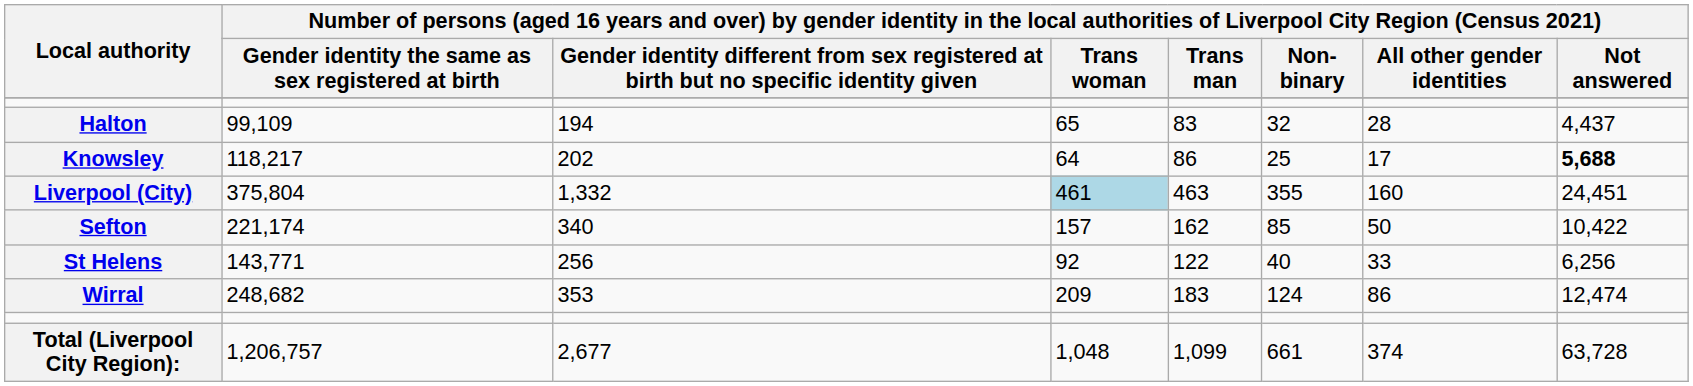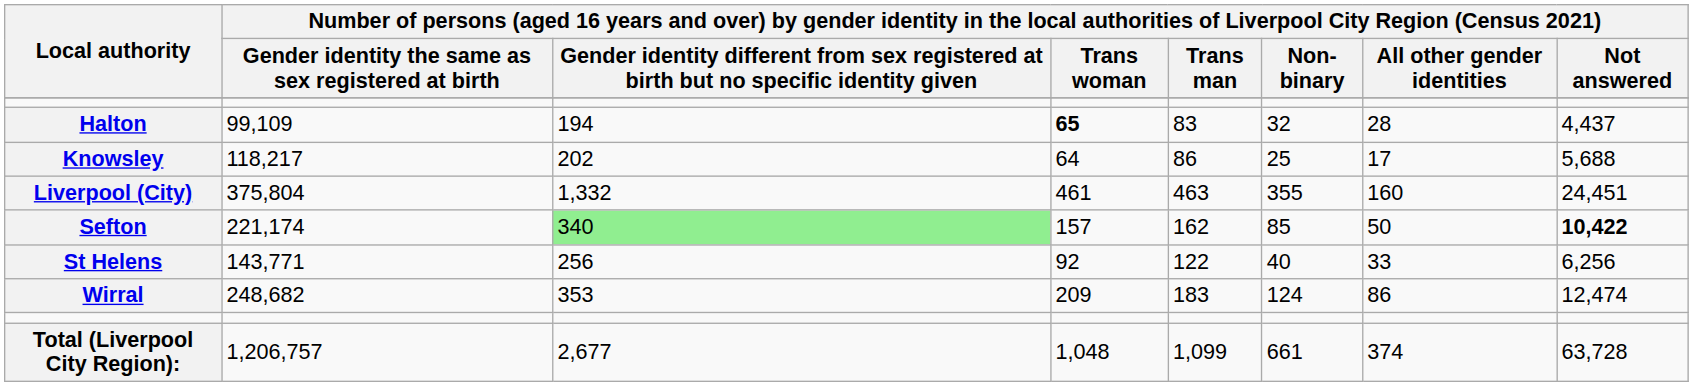Halton | column 4: normal -> bold
Knowsley | column 8: bold -> normal
Liverpool (City) | column 4: lightblue background -> no background
Sefton | column 3: no background -> lightgreen background
Sefton | column 8: normal -> bold
